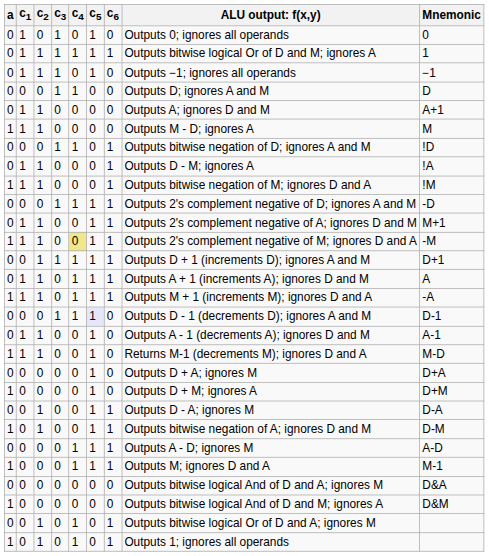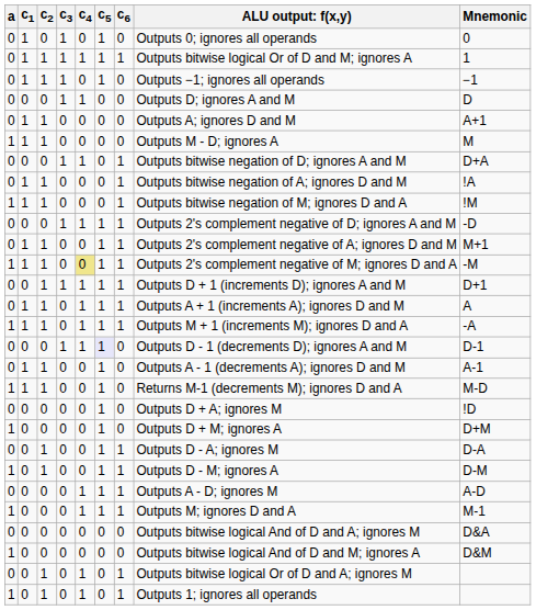row 8 | Mnemonic: !D -> D+A
row 9 | column 8: Outputs D - M; ignores A -> Outputs bitwise negation of A; ignores D and M
row 20 | Mnemonic: D+A -> !D
row 23 | column 8: Outputs bitwise negation of A; ignores D and M -> Outputs D - M; ignores A
